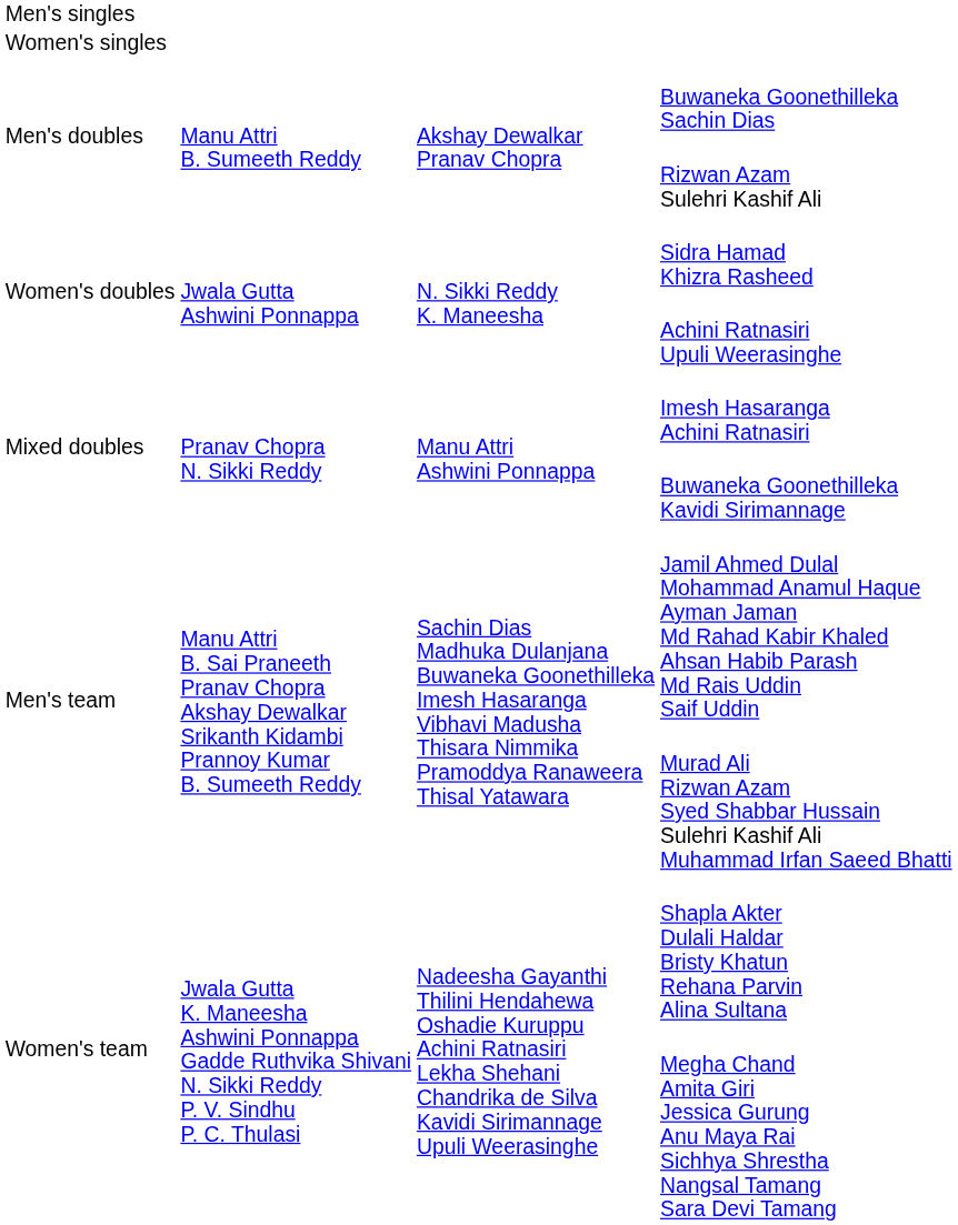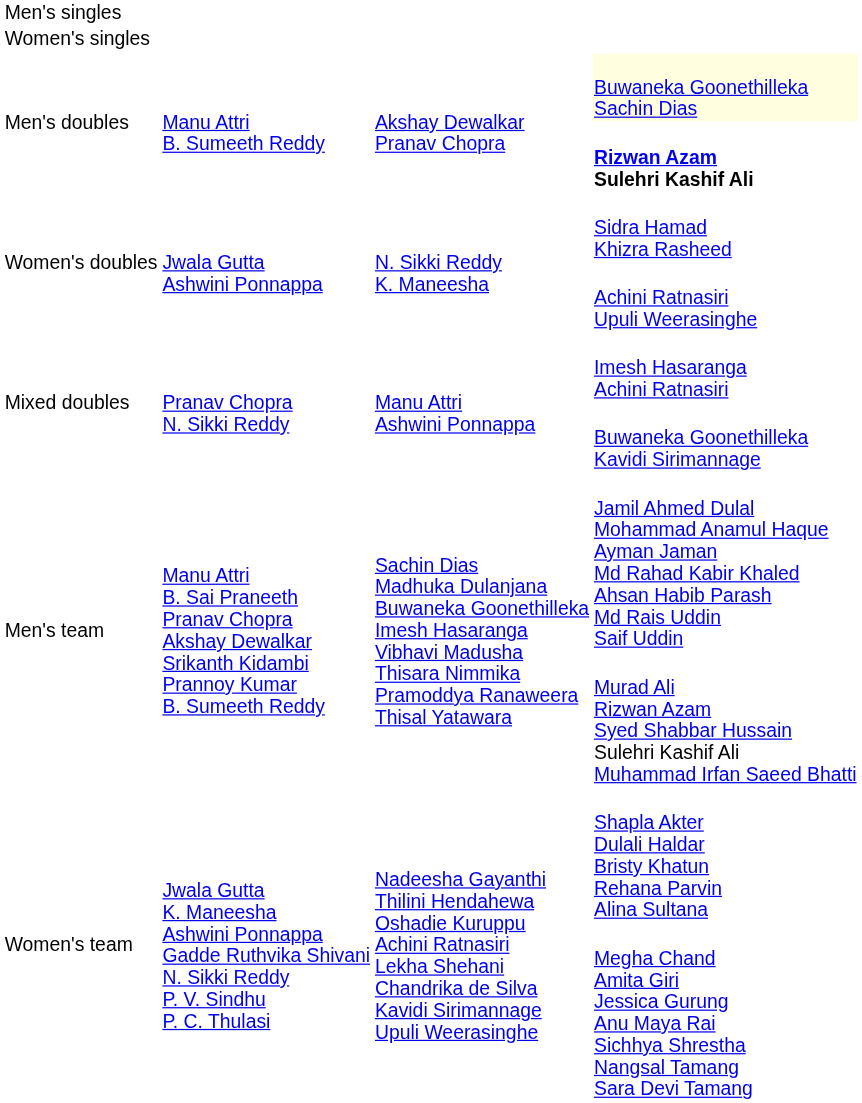Buwaneka Goonethilleka Sachin Dias | column 4: no background -> lightyellow background
Rizwan Azam Sulehri Kashif Ali | column 4: normal -> bold
